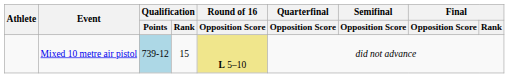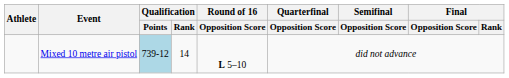Mixed 10 metre air pistol | Qualification / Rank: 15 -> 14
Mixed 10 metre air pistol | Round of 16 / Opposition Score: khaki background -> no background
